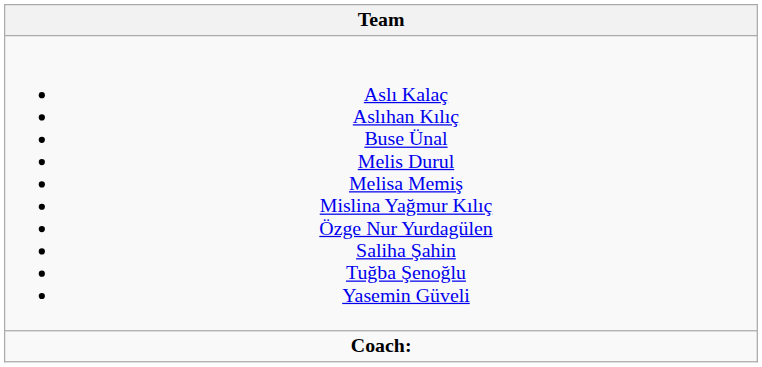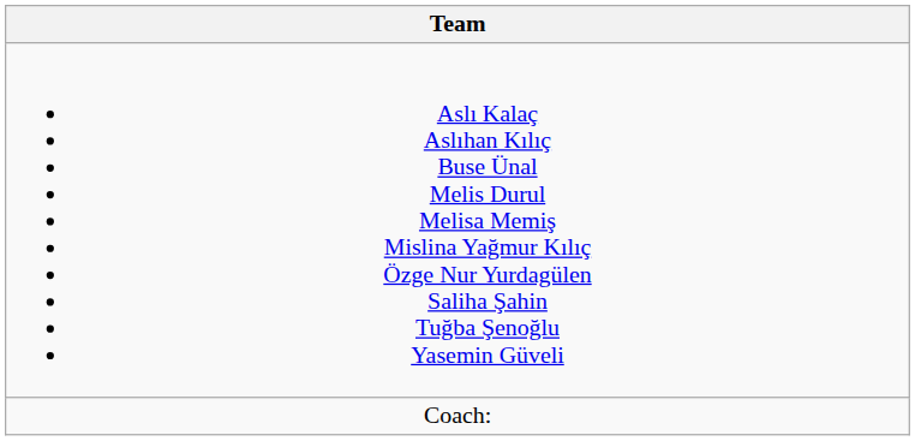row 3 | column 1: bold -> normal
